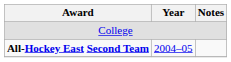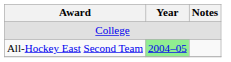All-Hockey East Second Team | Award: bold -> normal
All-Hockey East Second Team | Year: no background -> lightgreen background
